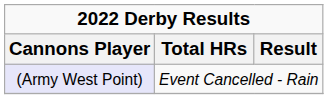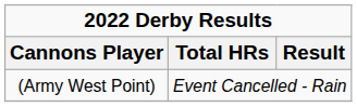(Army West Point) | Cannons Player: lavender background -> no background
